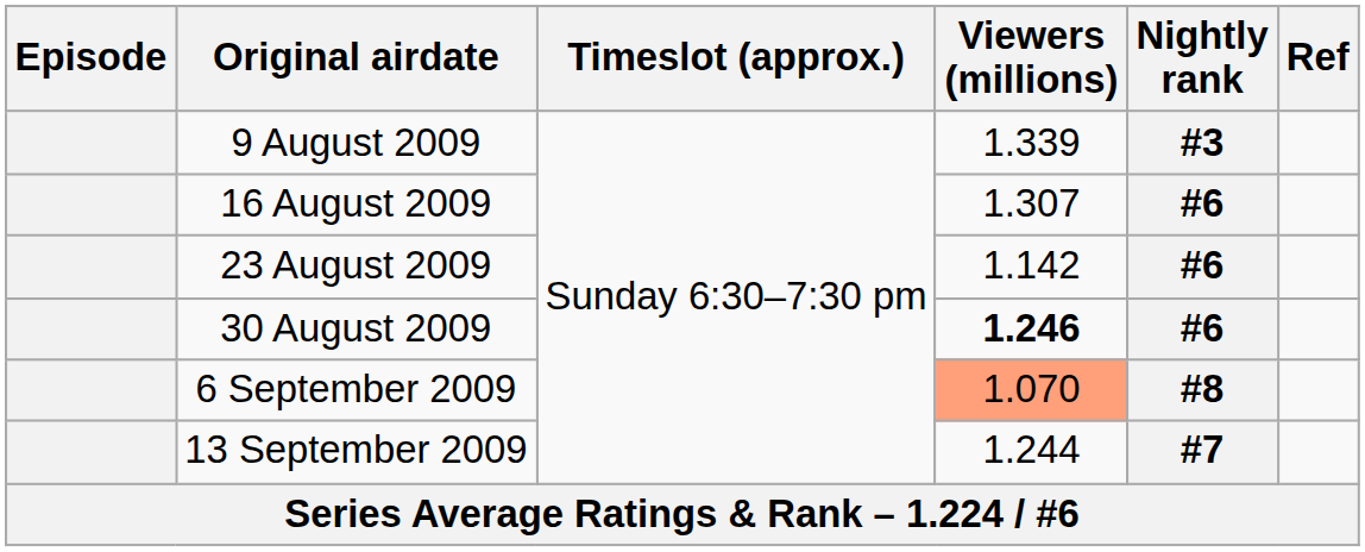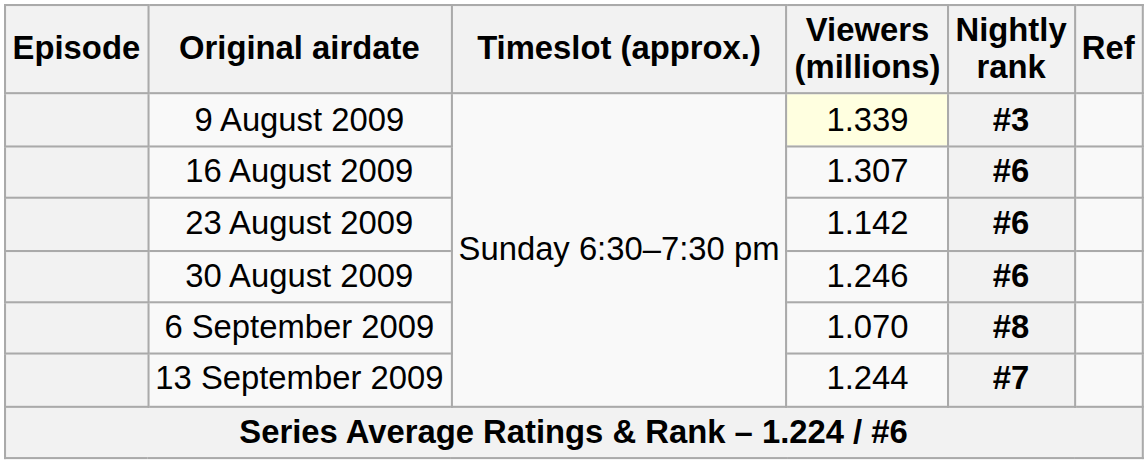9 August 2009 | Viewers (millions): no background -> lightyellow background
30 August 2009 | Viewers (millions): bold -> normal
6 September 2009 | Viewers (millions): lightsalmon background -> no background
